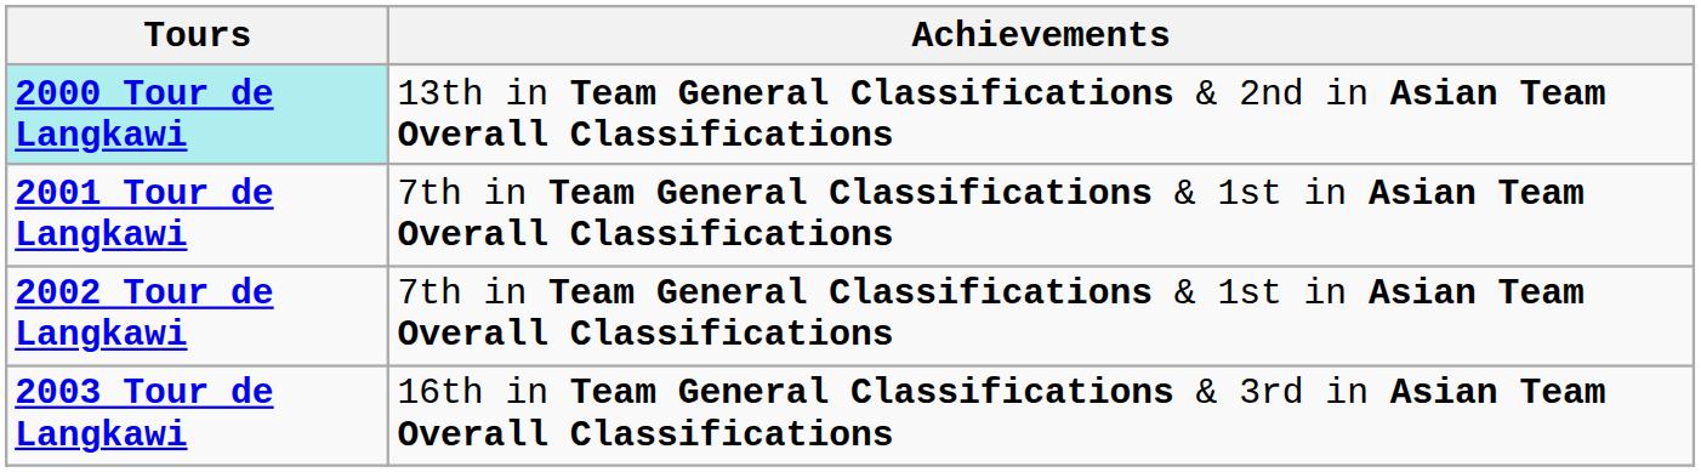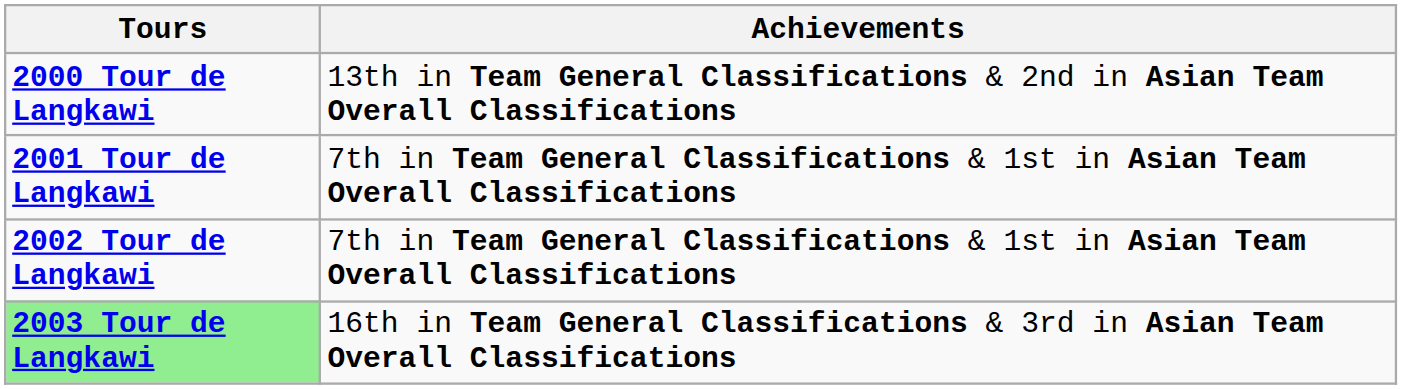row 2 | Tours: paleturquoise background -> no background
row 5 | Tours: no background -> lightgreen background
